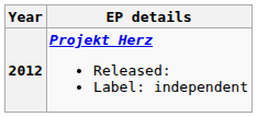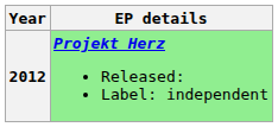2012 | EP details: no background -> lightgreen background
